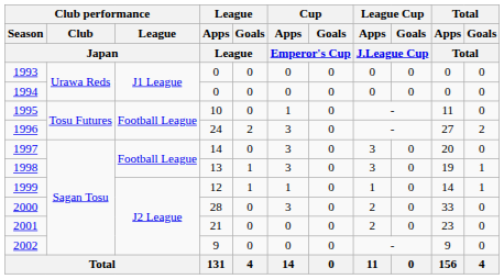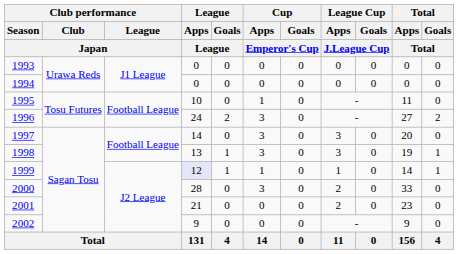1999 | League / Apps / League: no background -> lavender background
